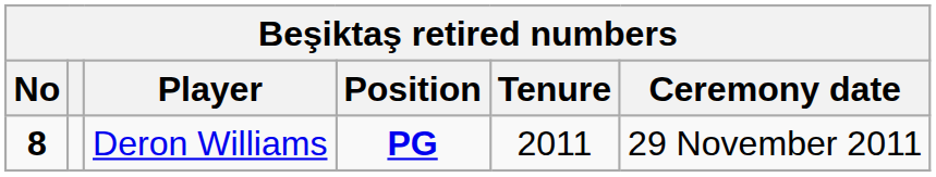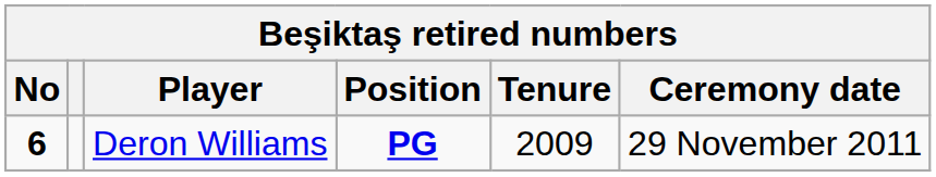Deron Williams | No: 8 -> 6
Deron Williams | Tenure: 2011 -> 2009
